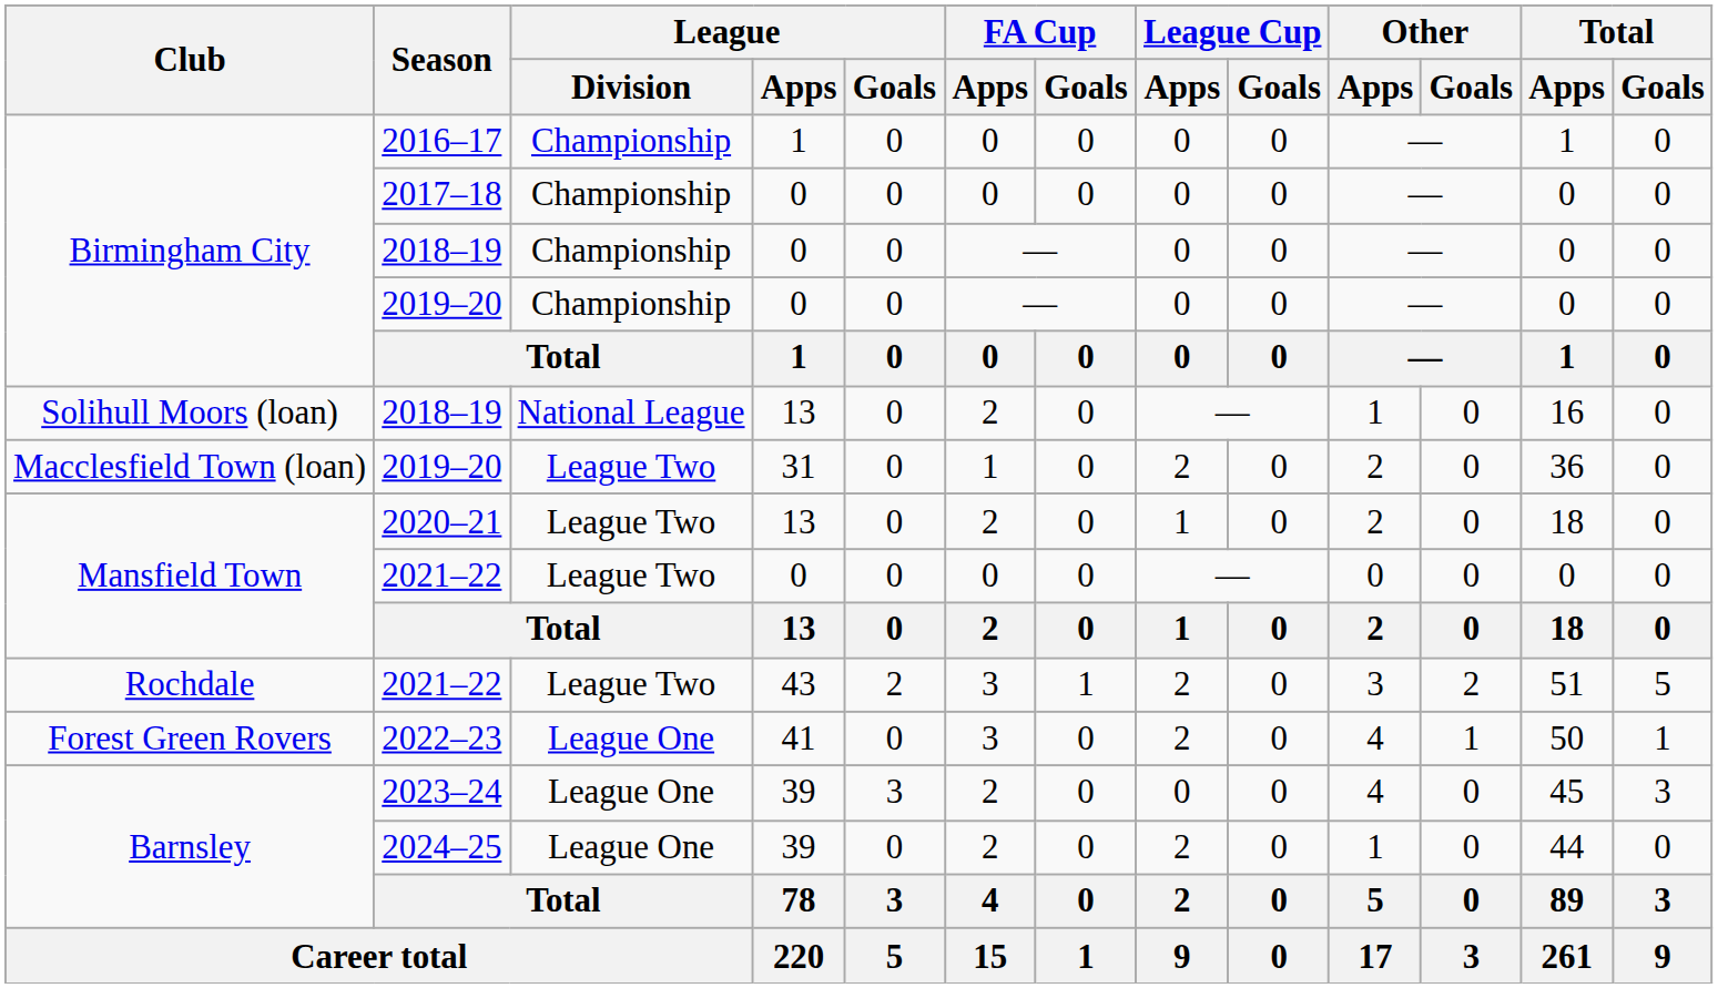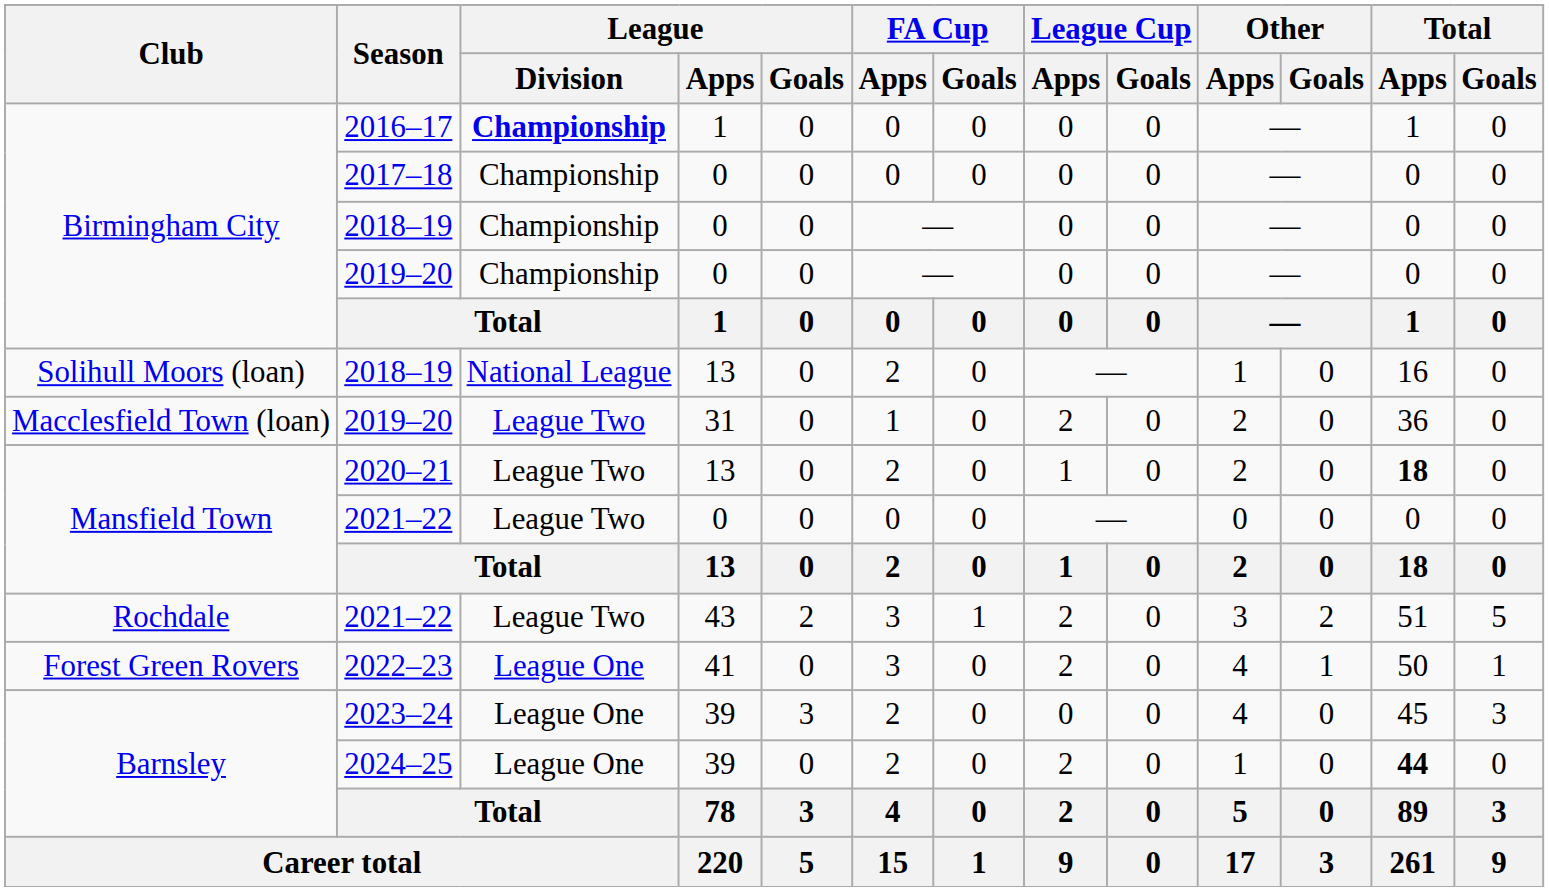2016–17 | League / Division: normal -> bold
2020–21 | Total / Apps: normal -> bold
2024–25 | Total / Apps: normal -> bold
